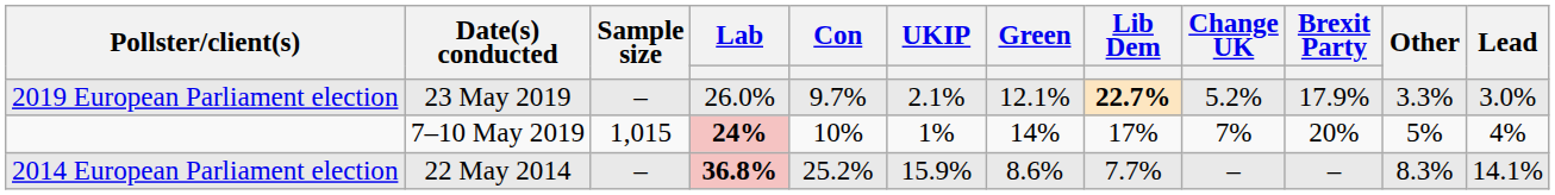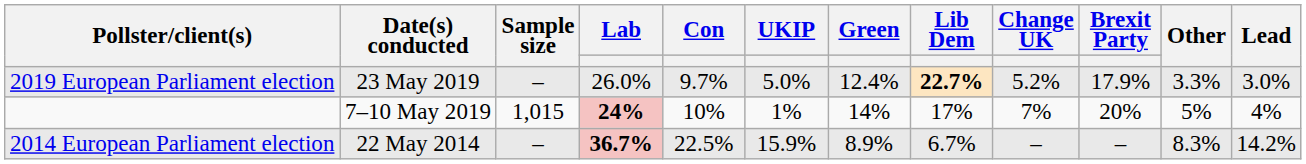2019 European Parliament election | UKIP: 2.1% -> 5.0%
2019 European Parliament election | Green: 12.1% -> 12.4%
2014 European Parliament election | Lab: 36.8% -> 36.7%
2014 European Parliament election | Con: 25.2% -> 22.5%
2014 European Parliament election | Green: 8.6% -> 8.9%
2014 European Parliament election | Lib Dem: 7.7% -> 6.7%
2014 European Parliament election | Lead: 14.1% -> 14.2%
